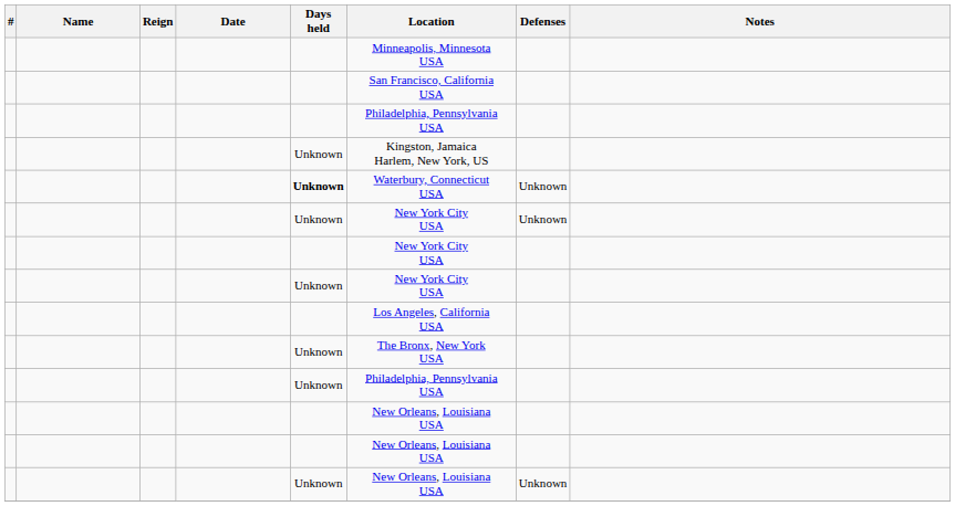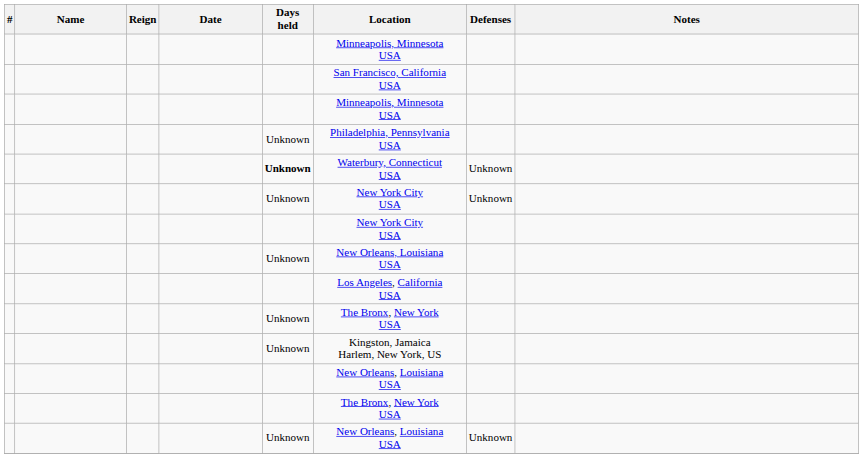row 4 | Location: Philadelphia, Pennsylvania USA -> Minneapolis, Minnesota USA
row 5 | Location: Kingston, Jamaica Harlem, New York, US -> Philadelphia, Pennsylvania USA
row 9 | Location: New York City USA -> New Orleans, Louisiana USA
row 12 | Location: Philadelphia, Pennsylvania USA -> Kingston, Jamaica Harlem, New York, US
row 14 | Location: New Orleans, Louisiana USA -> The Bronx, New York USA
